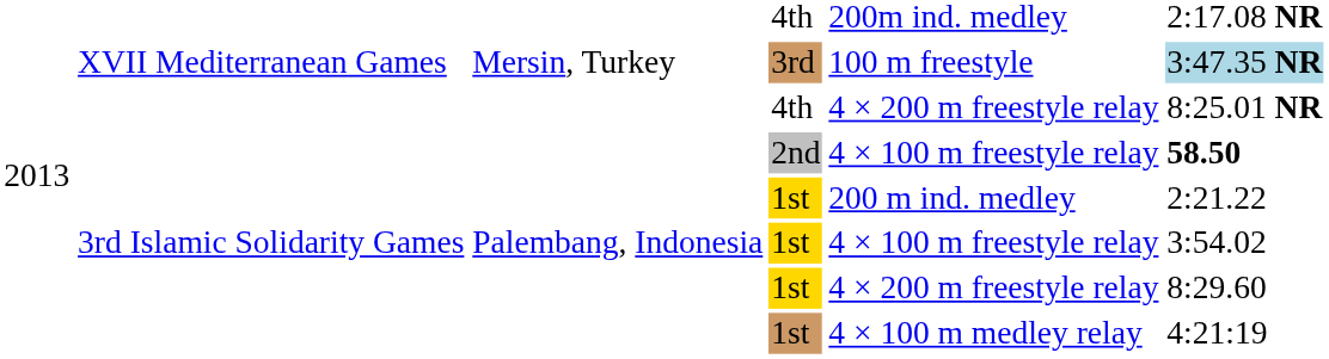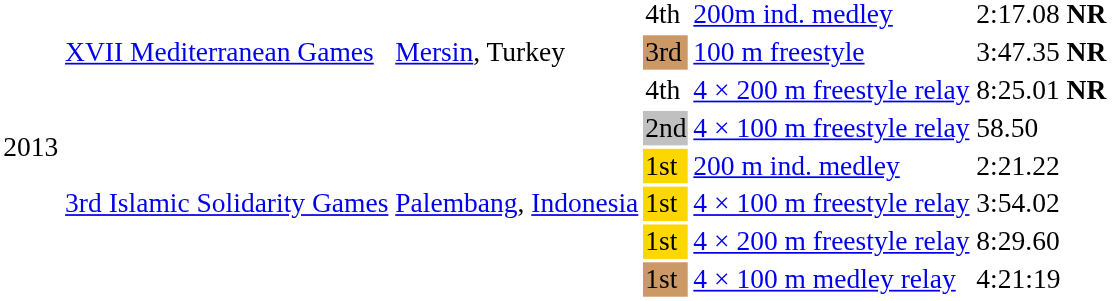3rd | column 6: lightblue background -> no background
2nd | column 6: bold -> normal
